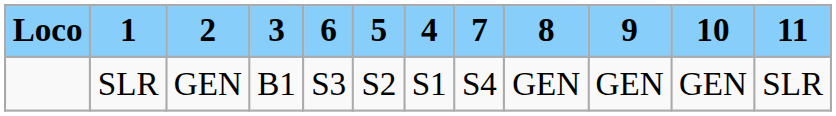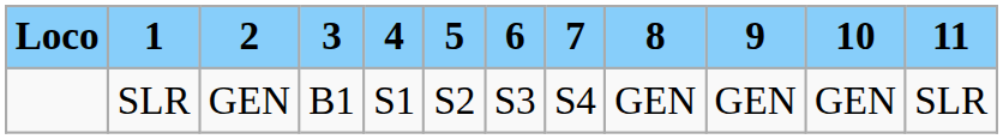columns swapped: 4 <-> 6
